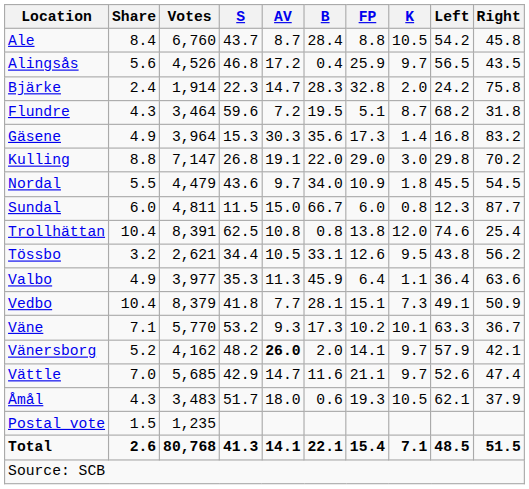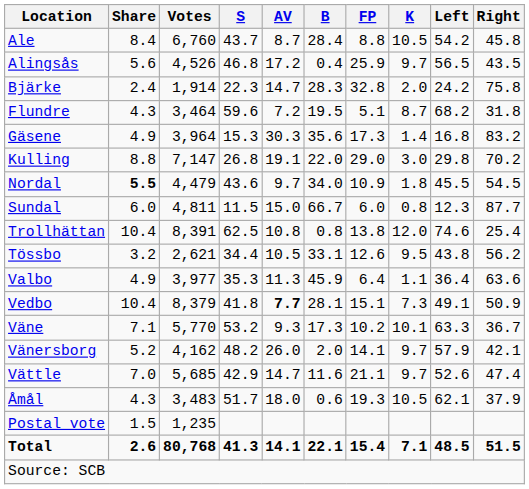Nordal | Share: normal -> bold
Vedbo | AV: normal -> bold
Vänersborg | AV: bold -> normal
